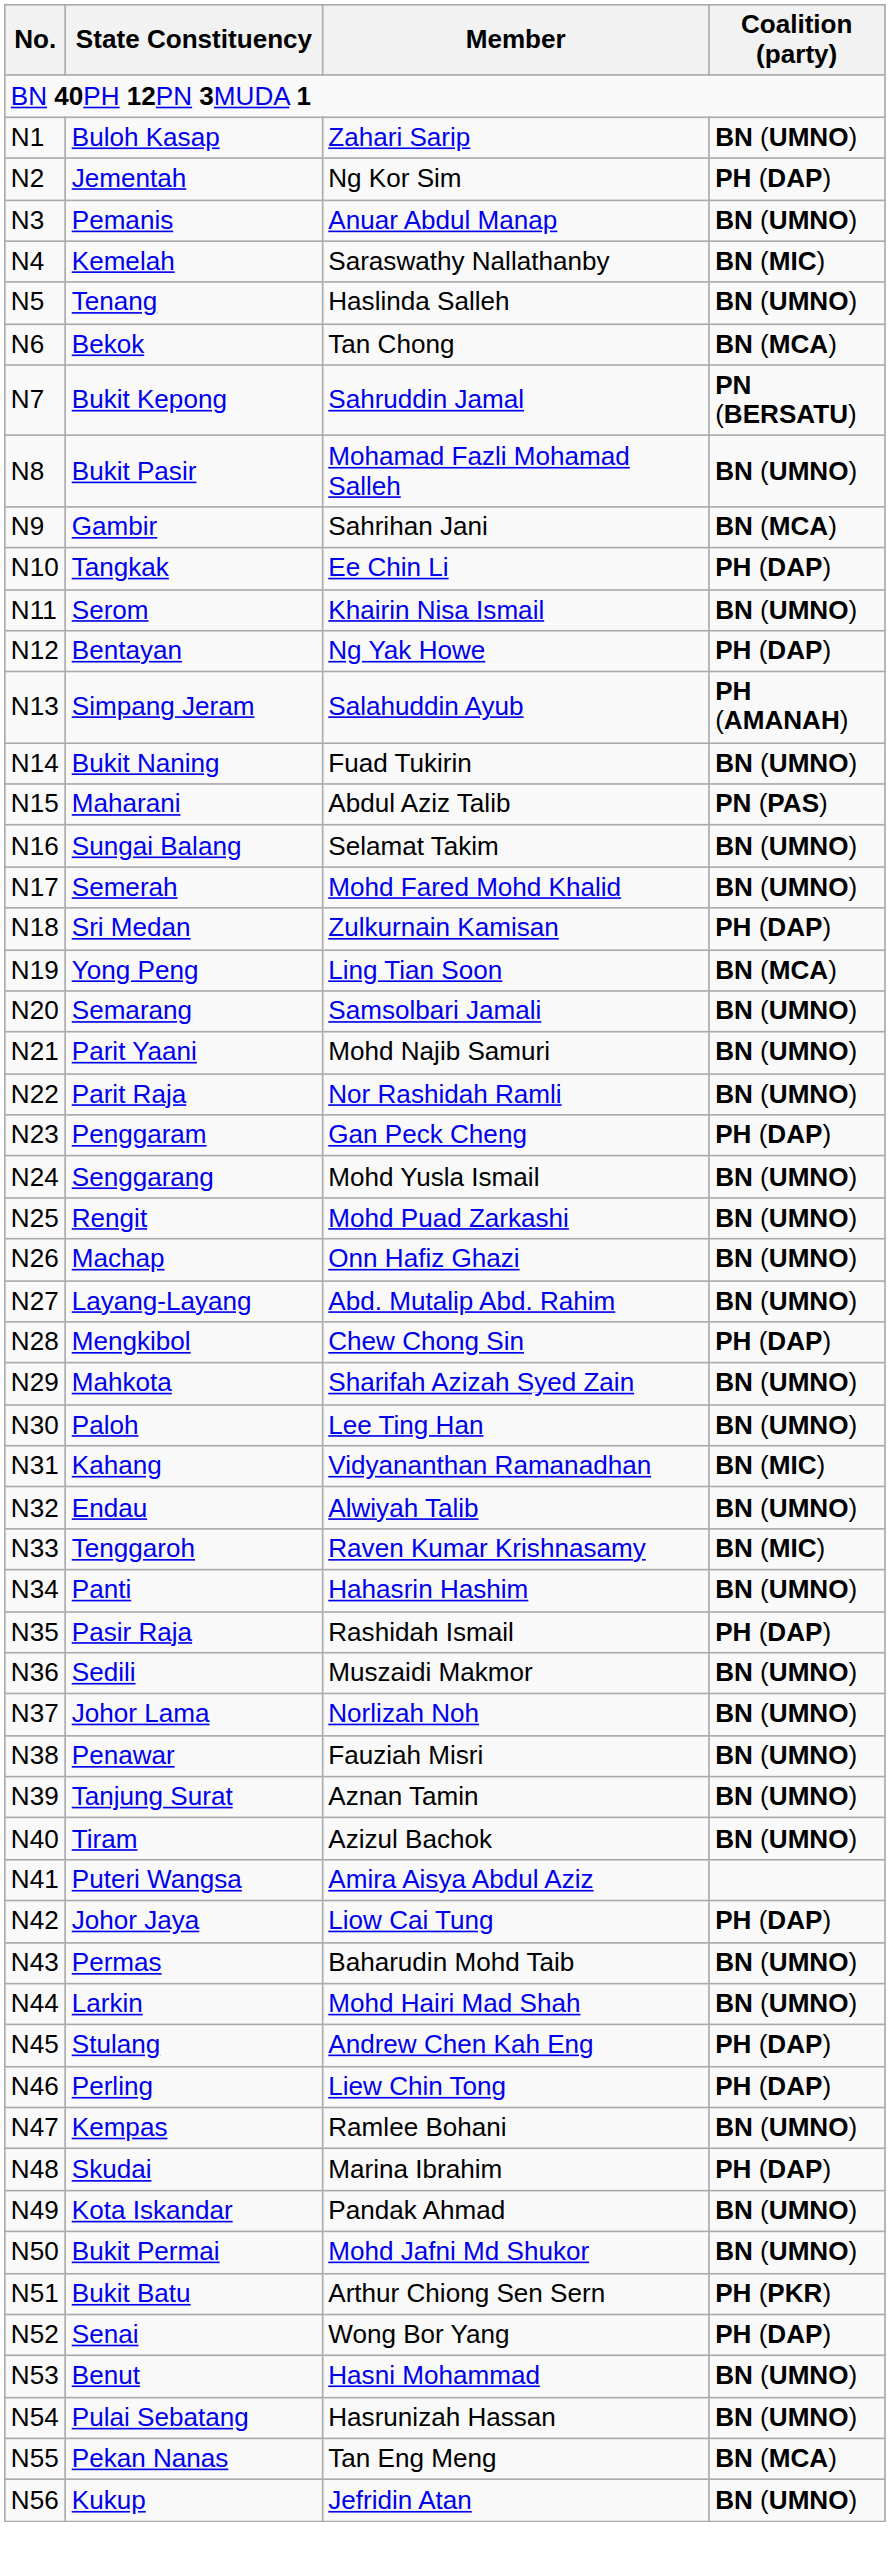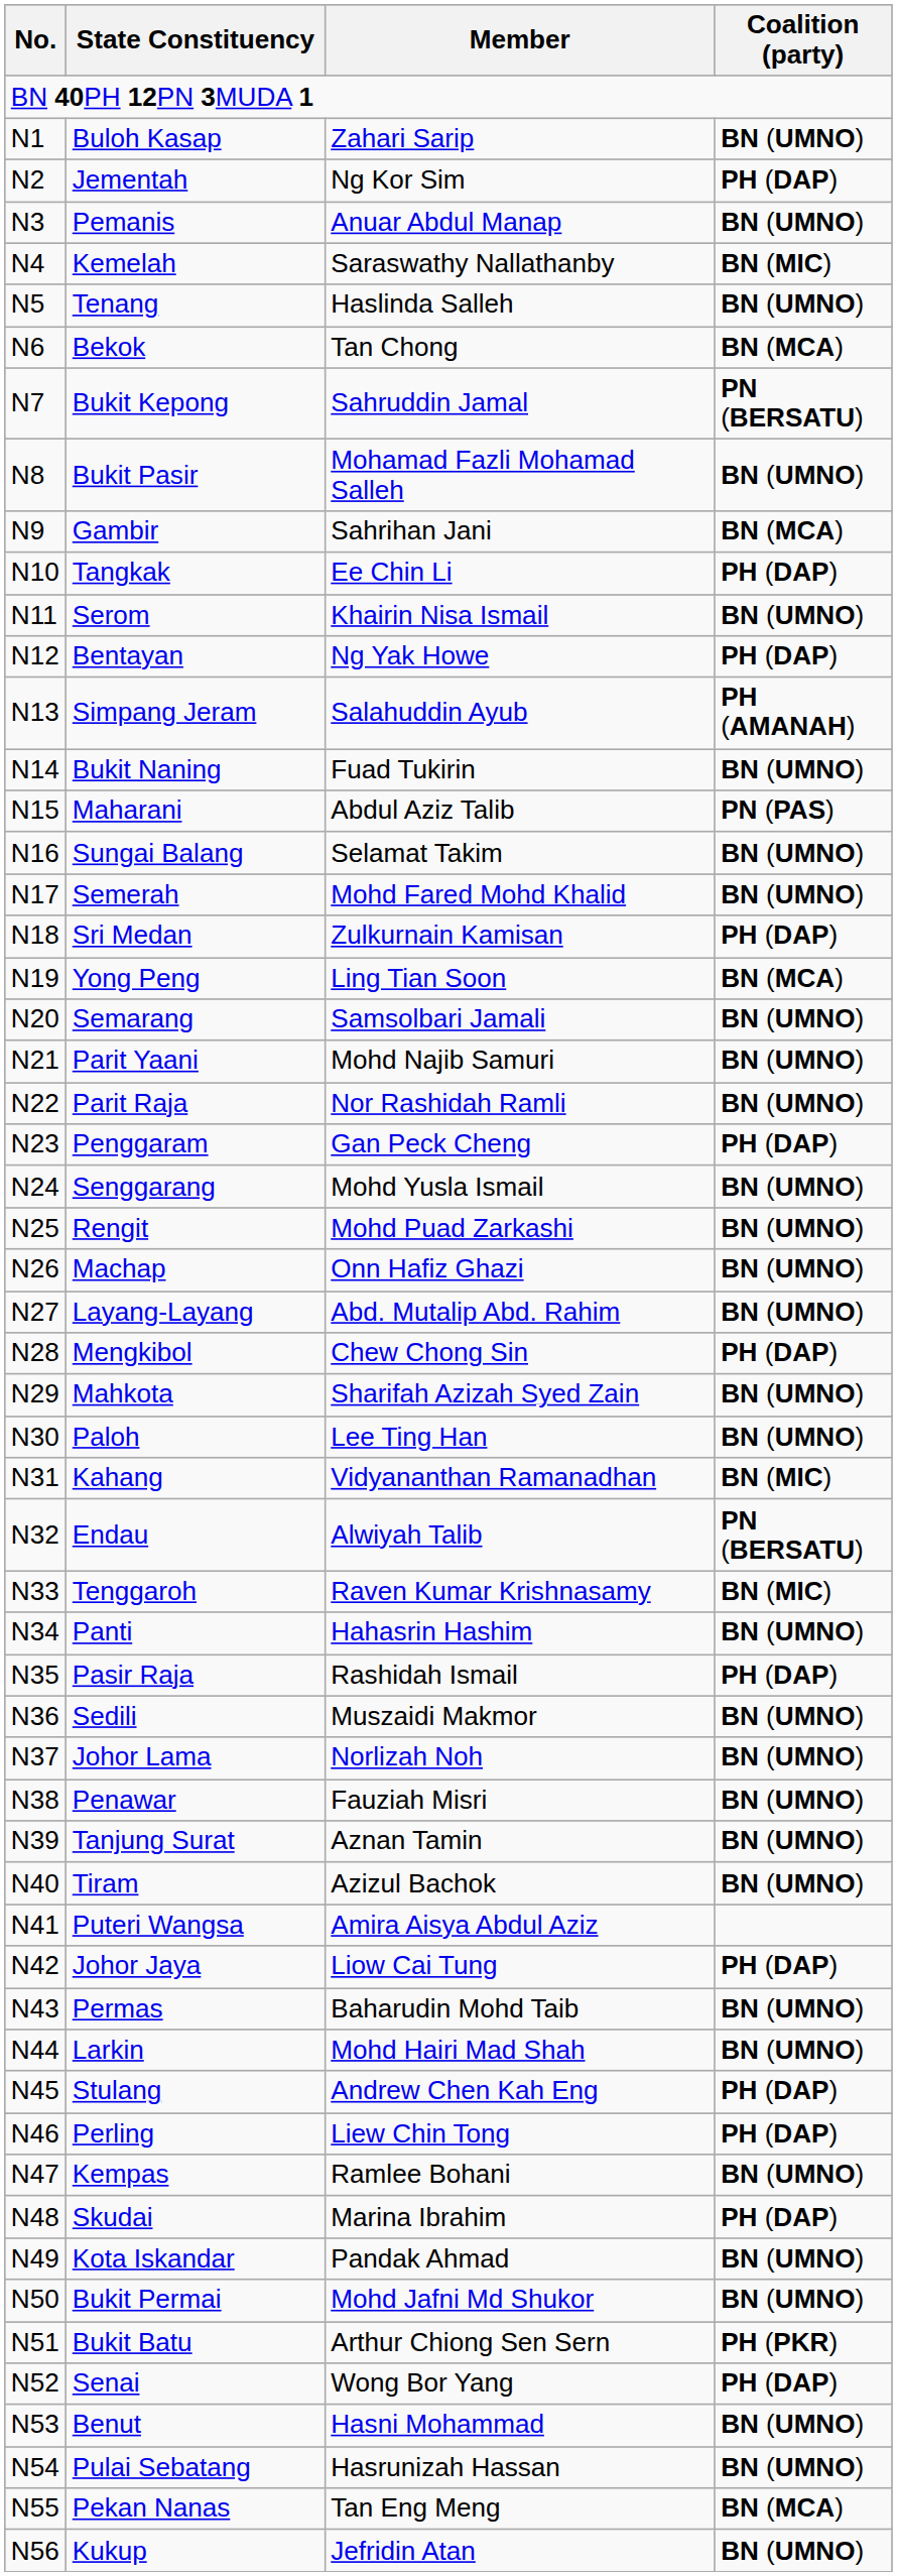Endau | Coalition (party): BN (UMNO) -> PN (BERSATU)
